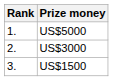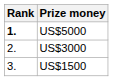US$5000 | Rank: normal -> bold
